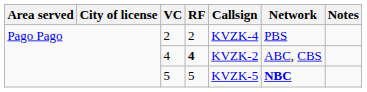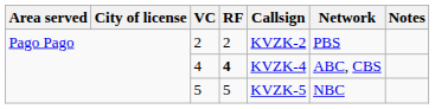row 2 | Callsign: KVZK-4 -> KVZK-2
row 3 | Callsign: KVZK-2 -> KVZK-4
row 4 | Network: bold -> normal
